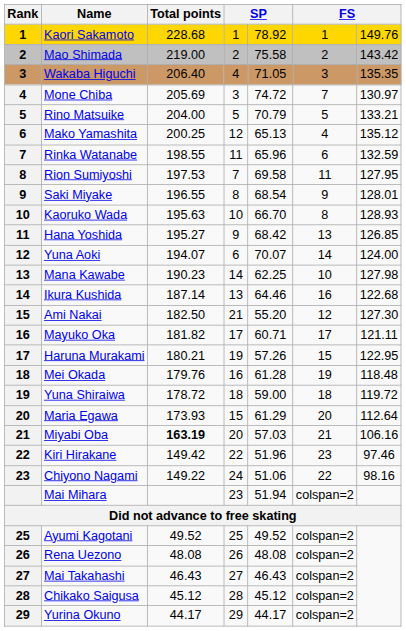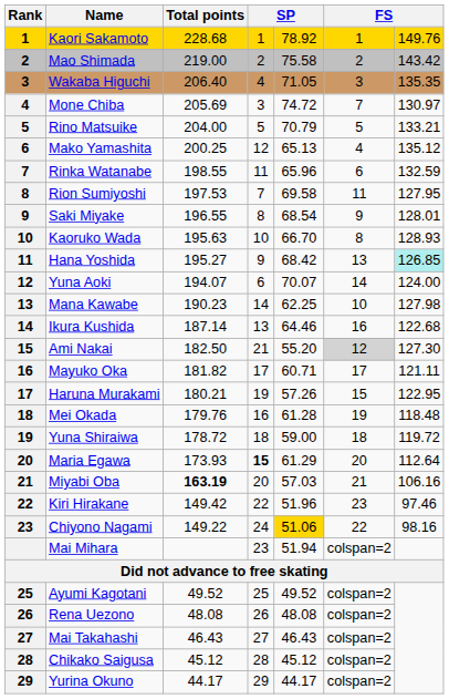Hana Yoshida | column 7: no background -> paleturquoise background
Ami Nakai | column 6: no background -> lightgrey background
Maria Egawa | column 4: normal -> bold
Chiyono Nagami | column 5: no background -> gold background
